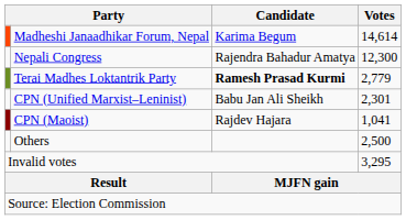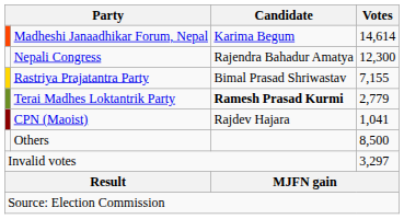+ row: Rastriya Prajatantra Party | Bimal Prasad Shriwastav | 7,155
- row: CPN (Unified Marxist–Leninist) | Babu Jan Ali Sheikh | 2,301
Others | Votes: 2,500 -> 8,500
Invalid votes | Votes: 3,295 -> 3,297
